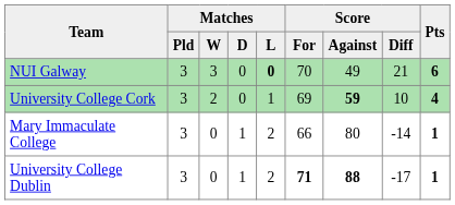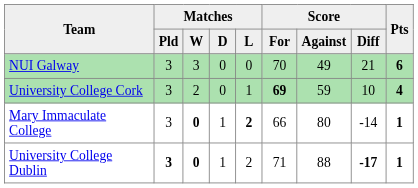NUI Galway | Matches / L: bold -> normal
University College Cork | Score / For: normal -> bold
University College Cork | Score / Against: bold -> normal
Mary Immaculate College | Matches / W: normal -> bold
Mary Immaculate College | Matches / L: normal -> bold
University College Dublin | Matches / Pld: normal -> bold
University College Dublin | Matches / W: normal -> bold
University College Dublin | Score / For: bold -> normal
University College Dublin | Score / Against: bold -> normal
University College Dublin | Score / Diff: normal -> bold
